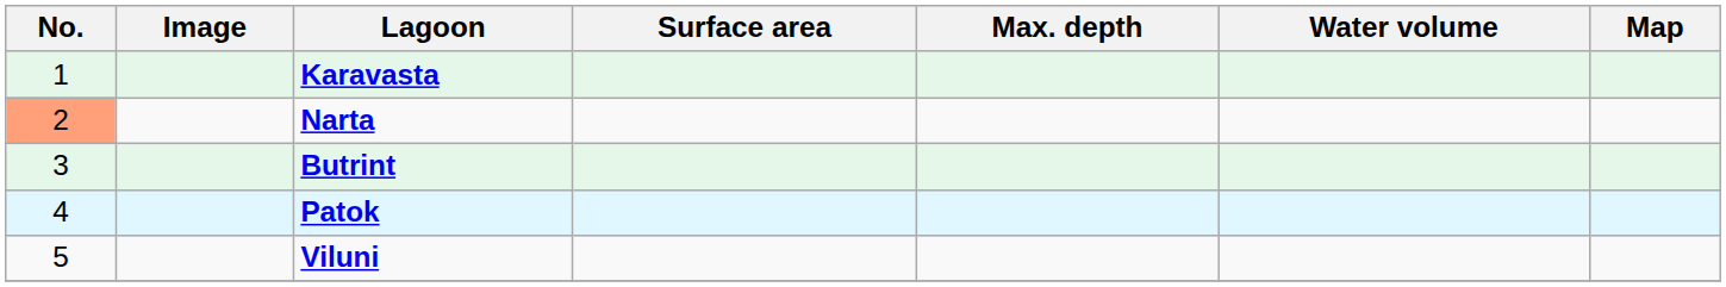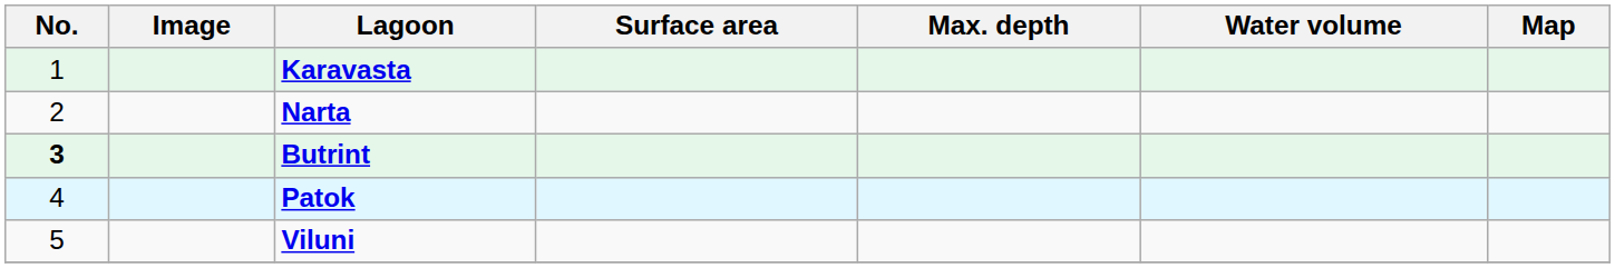Narta | No.: lightsalmon background -> no background
Butrint | No.: normal -> bold
